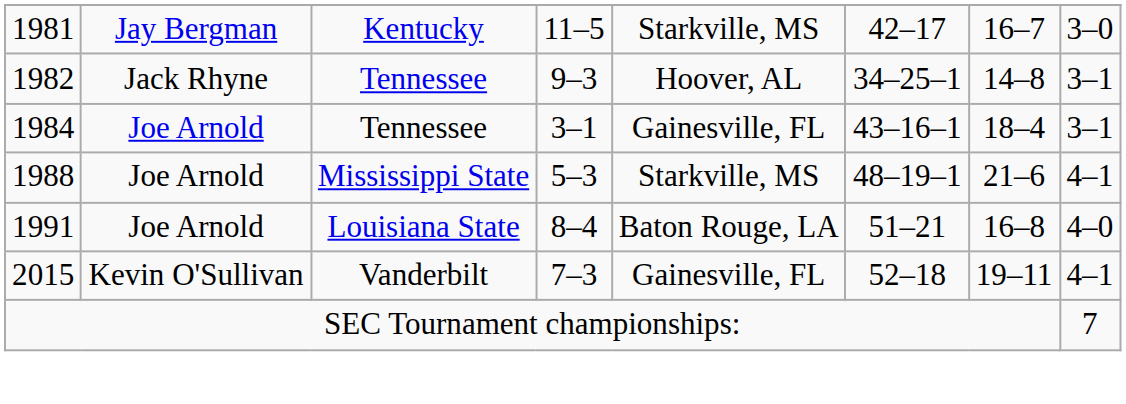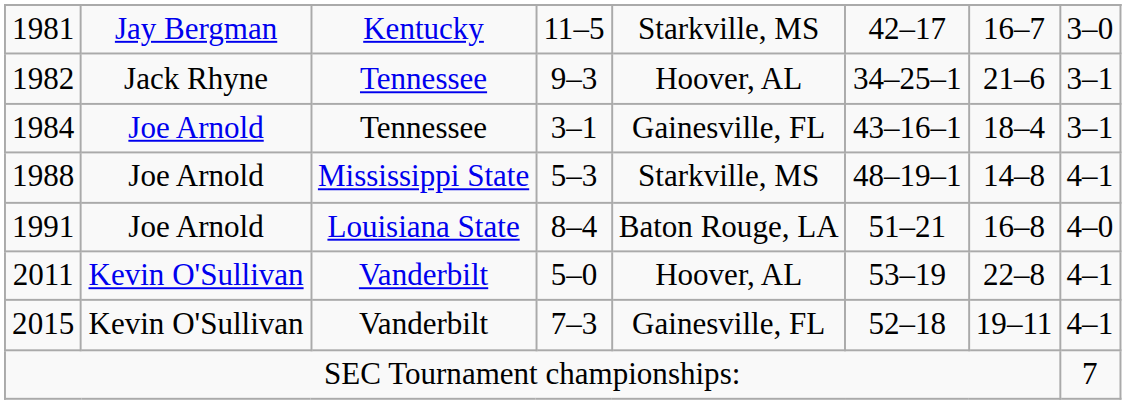1982 | column 7: 14–8 -> 21–6
1988 | column 7: 21–6 -> 14–8
+ row: 2011 | Kevin O'Sullivan | Vanderbilt | 5–0 | Hoover, AL | 53–19 | 22–8 | 4–1
